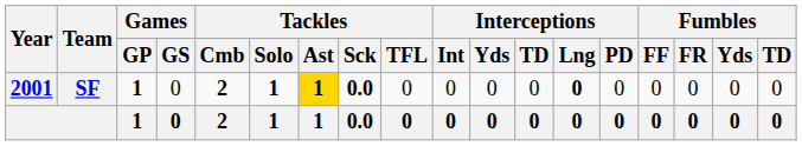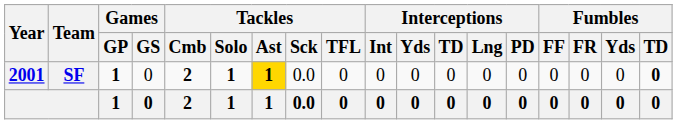SF | Tackles / Sck: bold -> normal
SF | Interceptions / Lng: bold -> normal
SF | Fumbles / TD: normal -> bold
